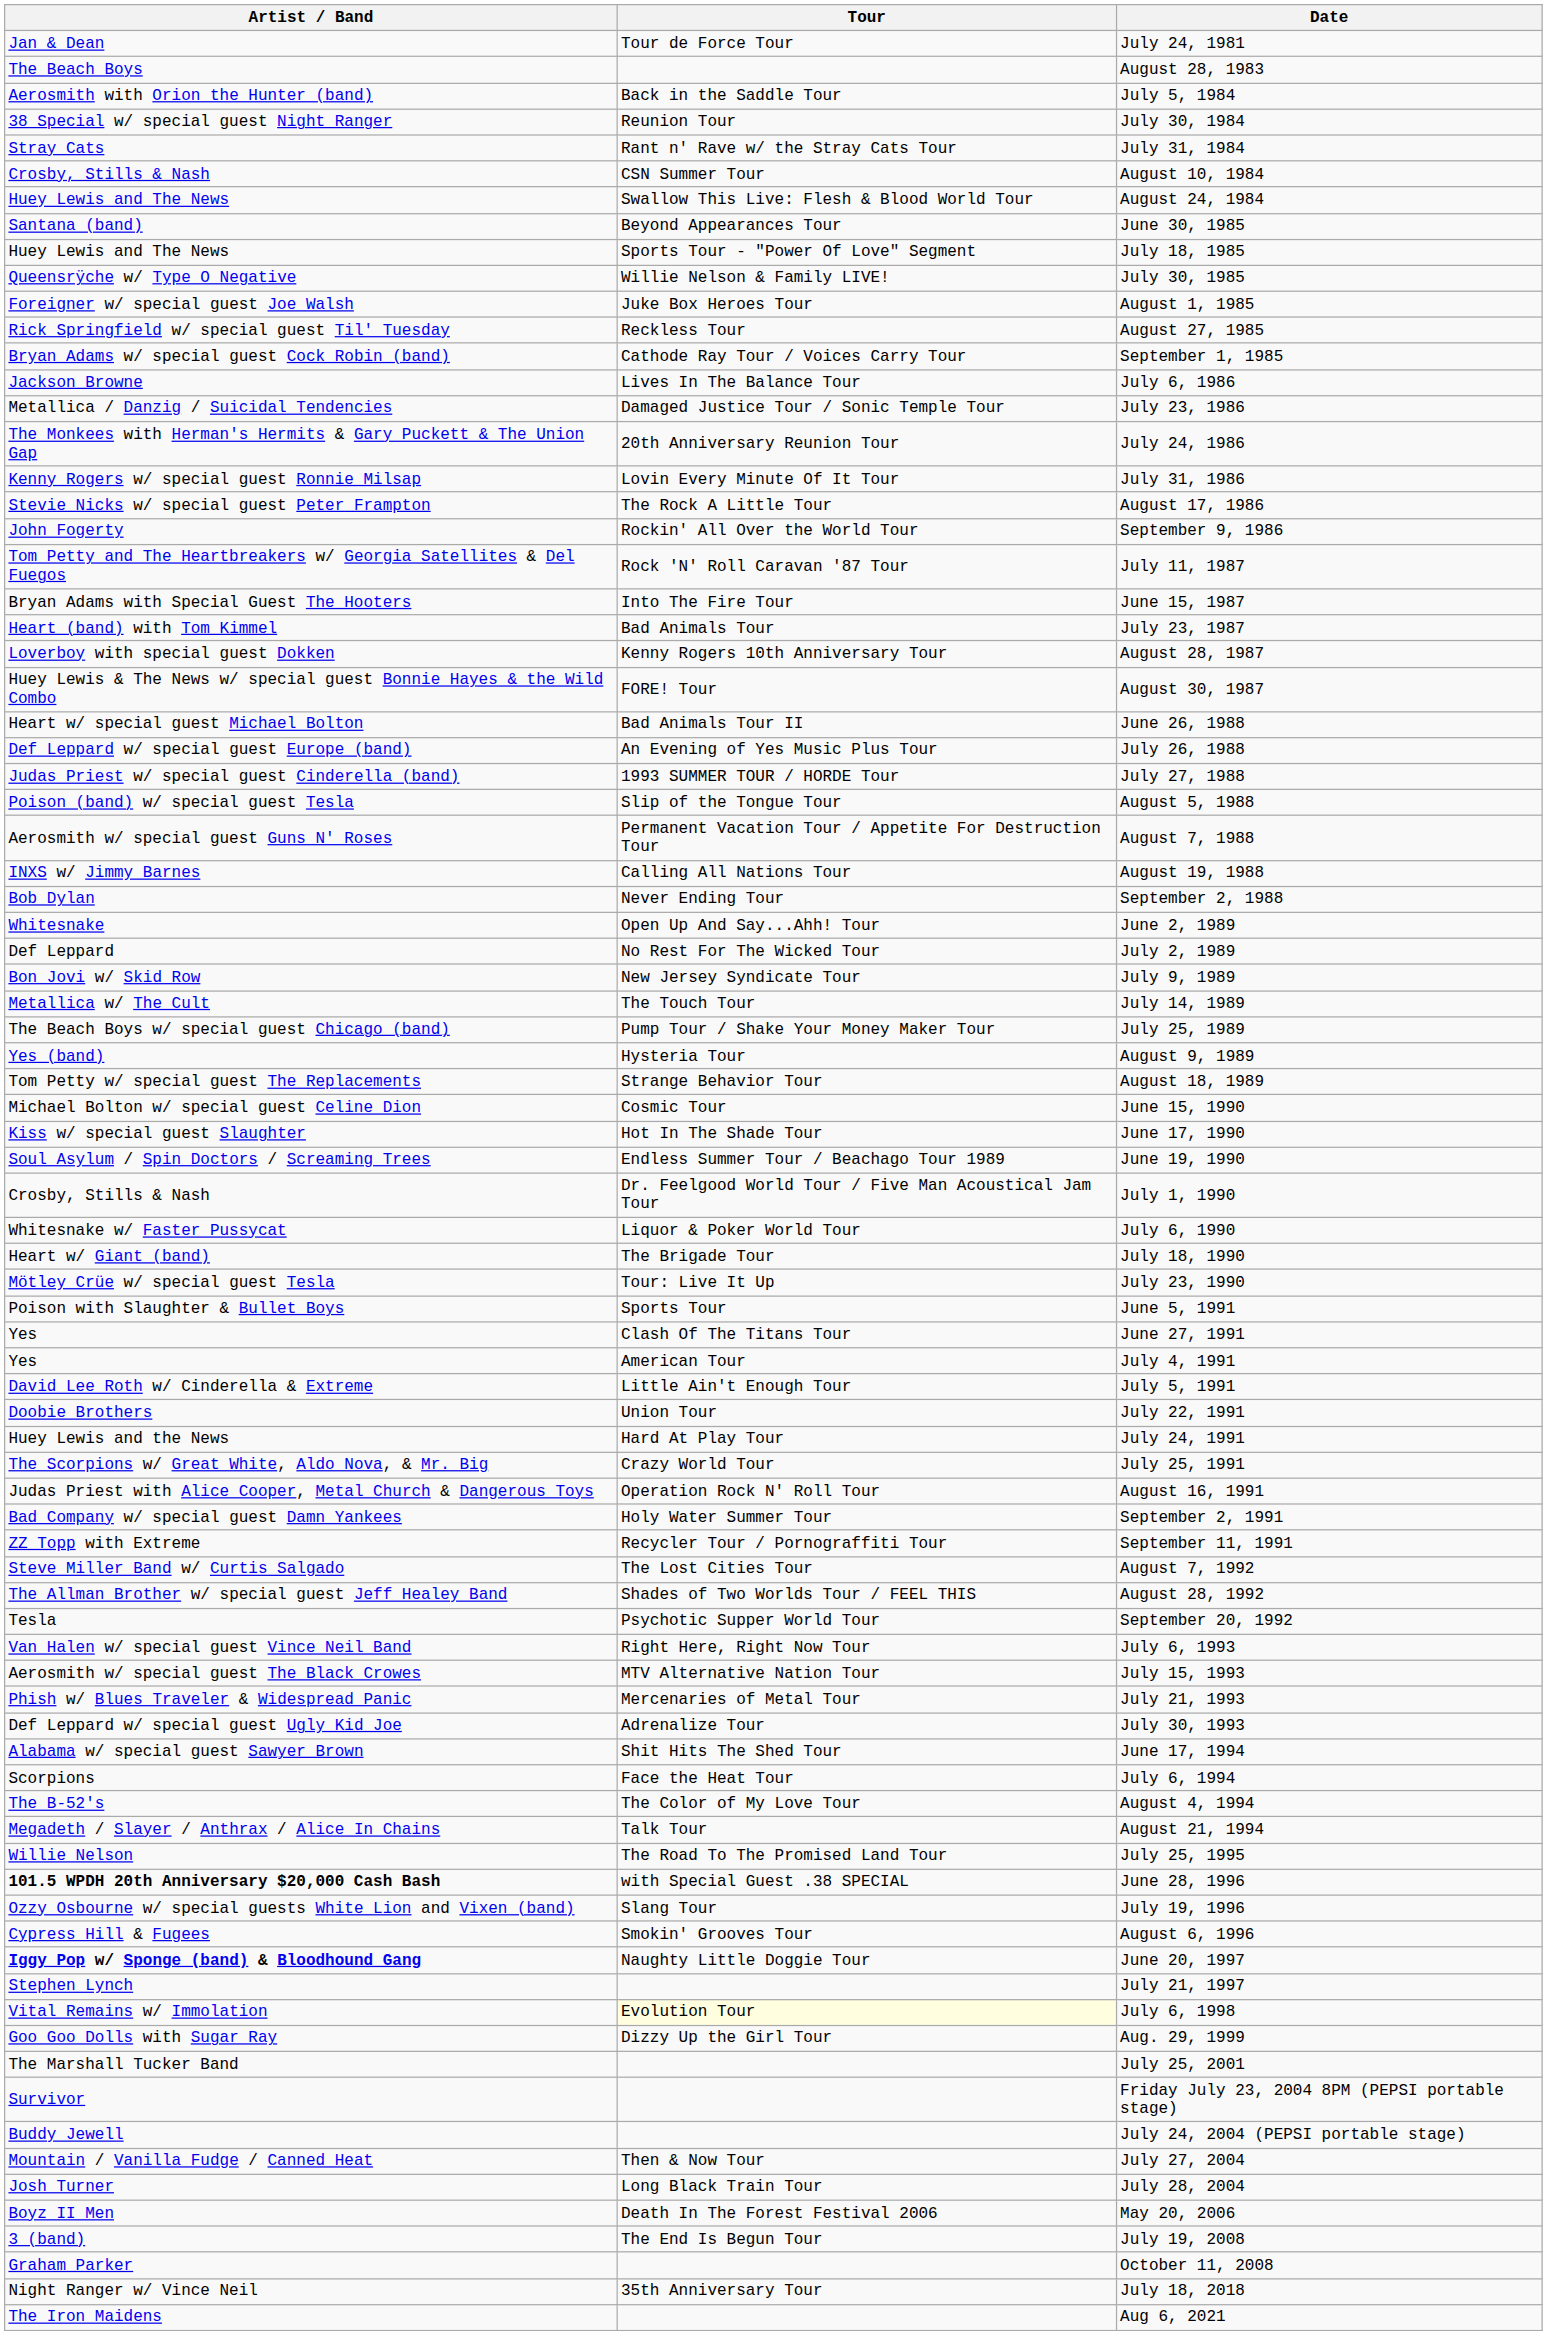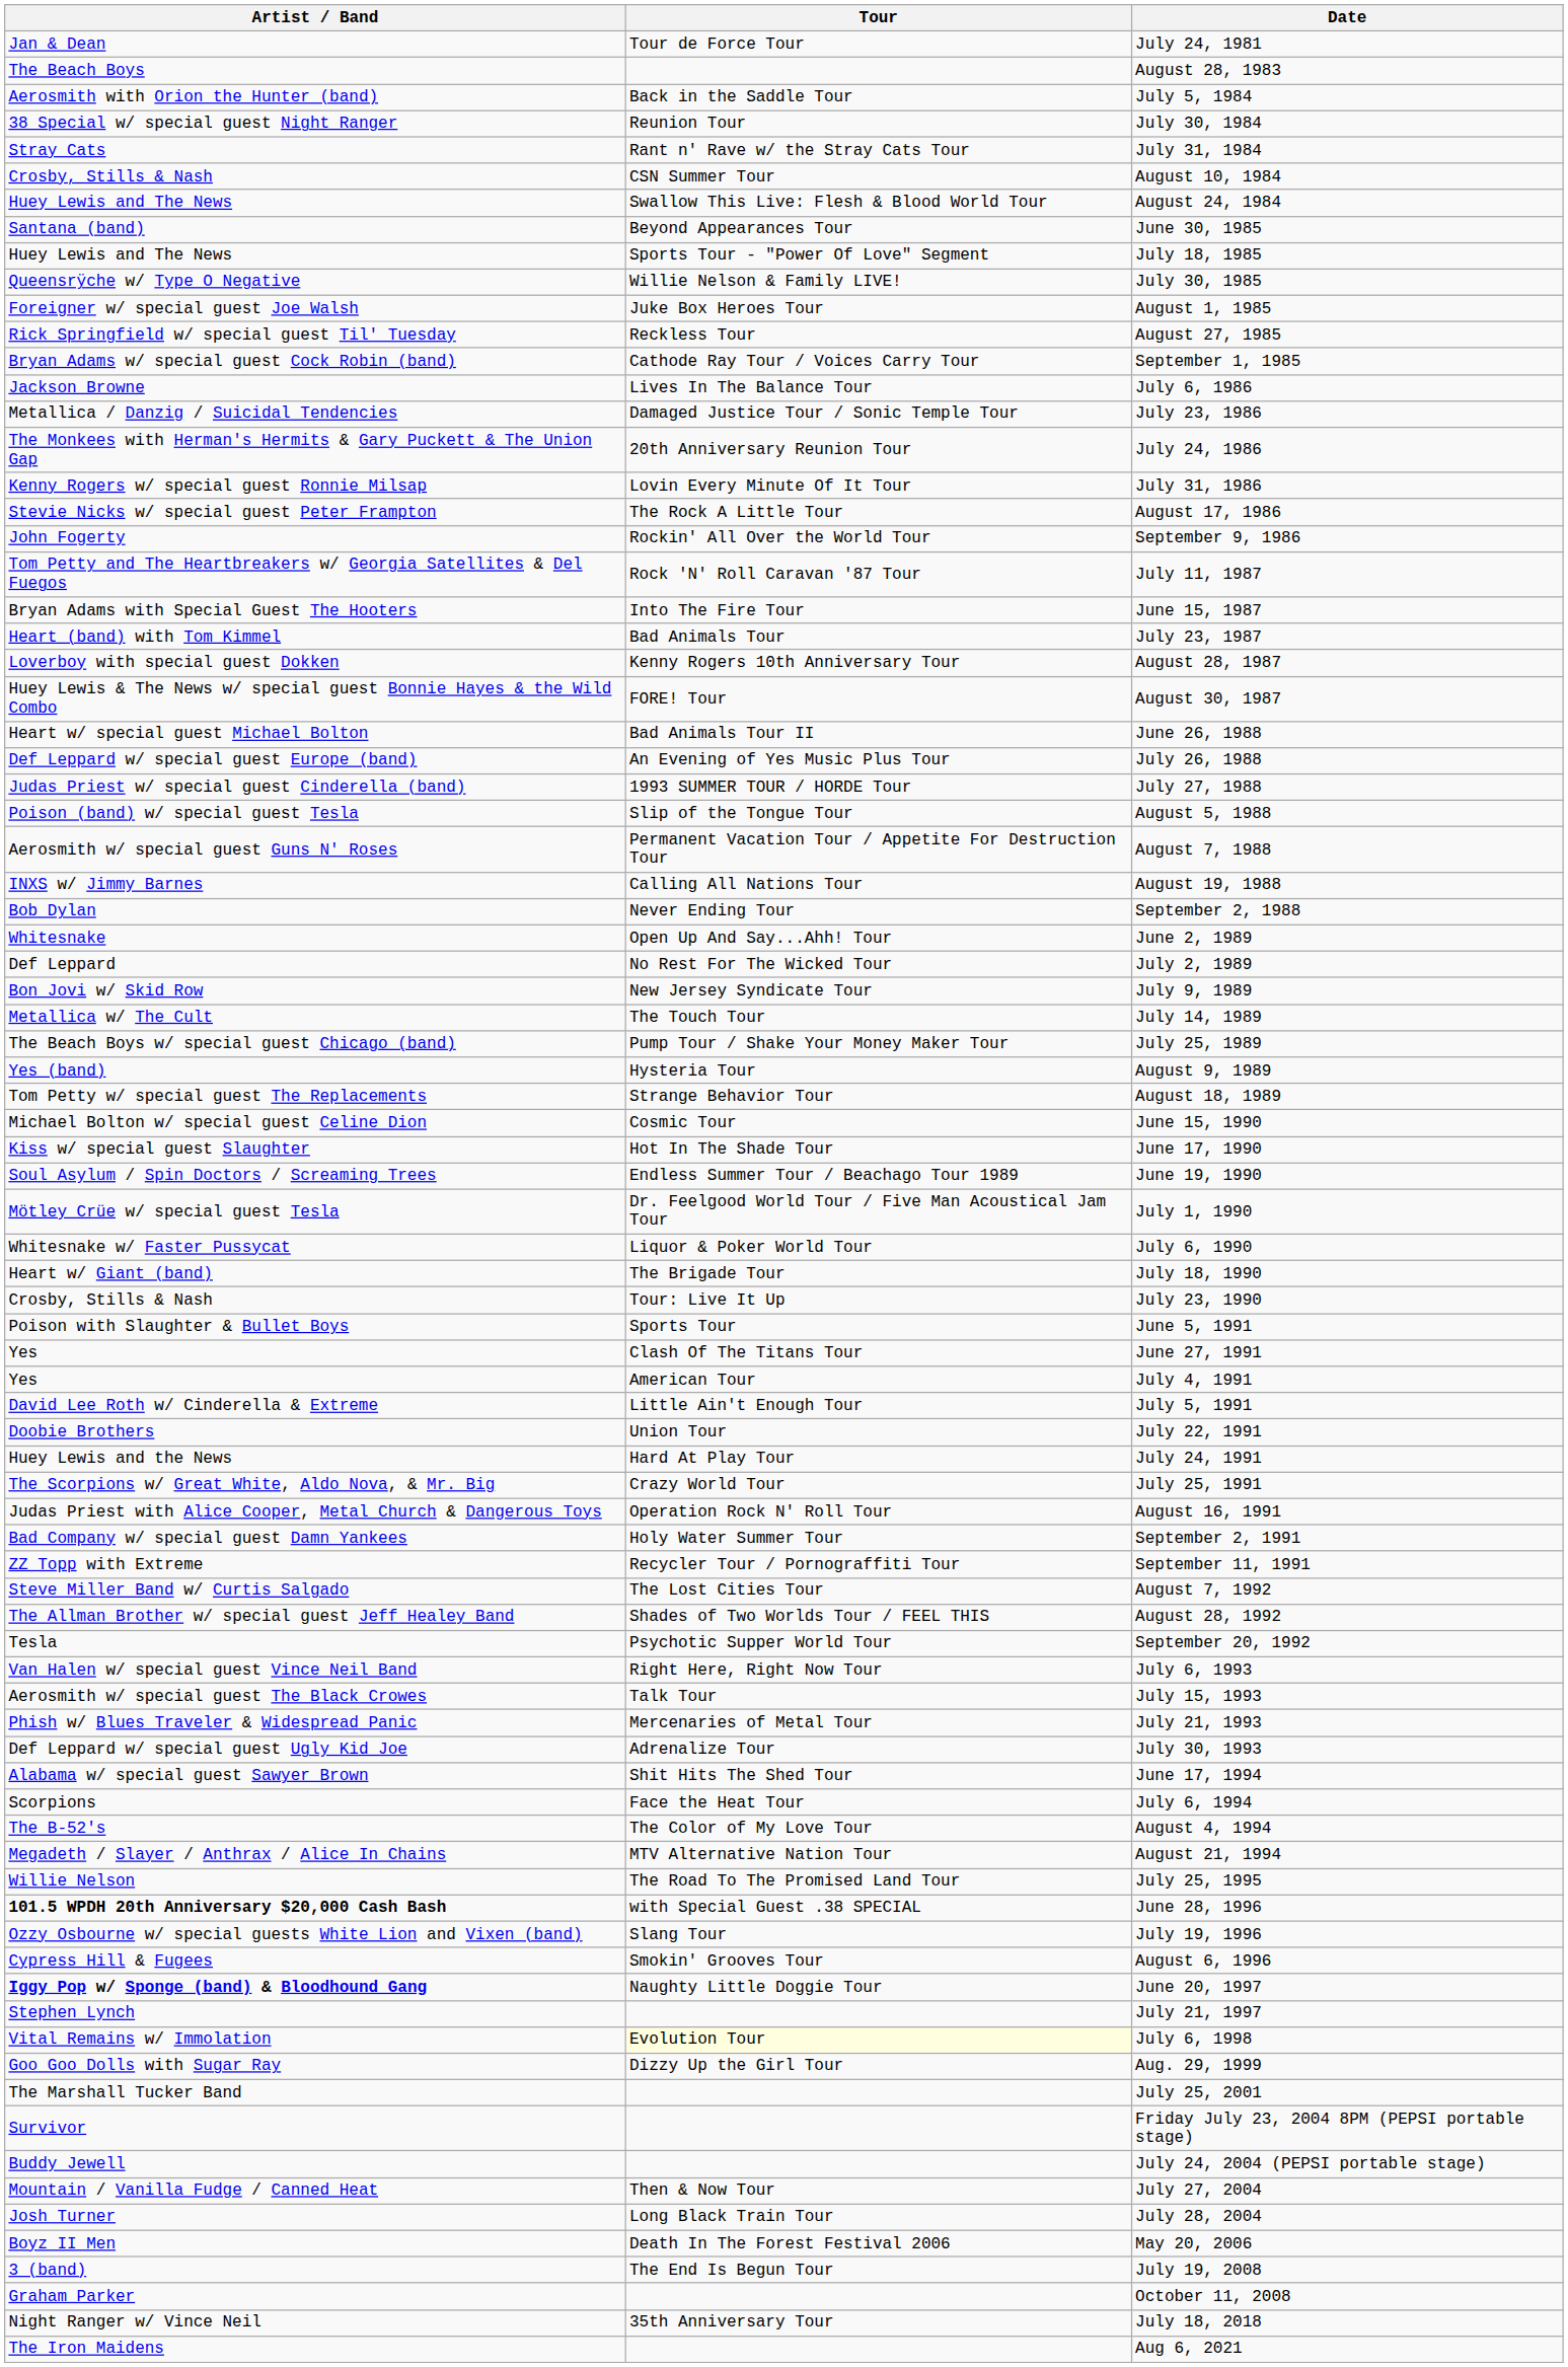July 1, 1990 | Artist / Band: Crosby, Stills & Nash -> Mötley Crüe w/ special guest Tesla
July 23, 1990 | Artist / Band: Mötley Crüe w/ special guest Tesla -> Crosby, Stills & Nash
July 15, 1993 | Tour: MTV Alternative Nation Tour -> Talk Tour
August 21, 1994 | Tour: Talk Tour -> MTV Alternative Nation Tour
